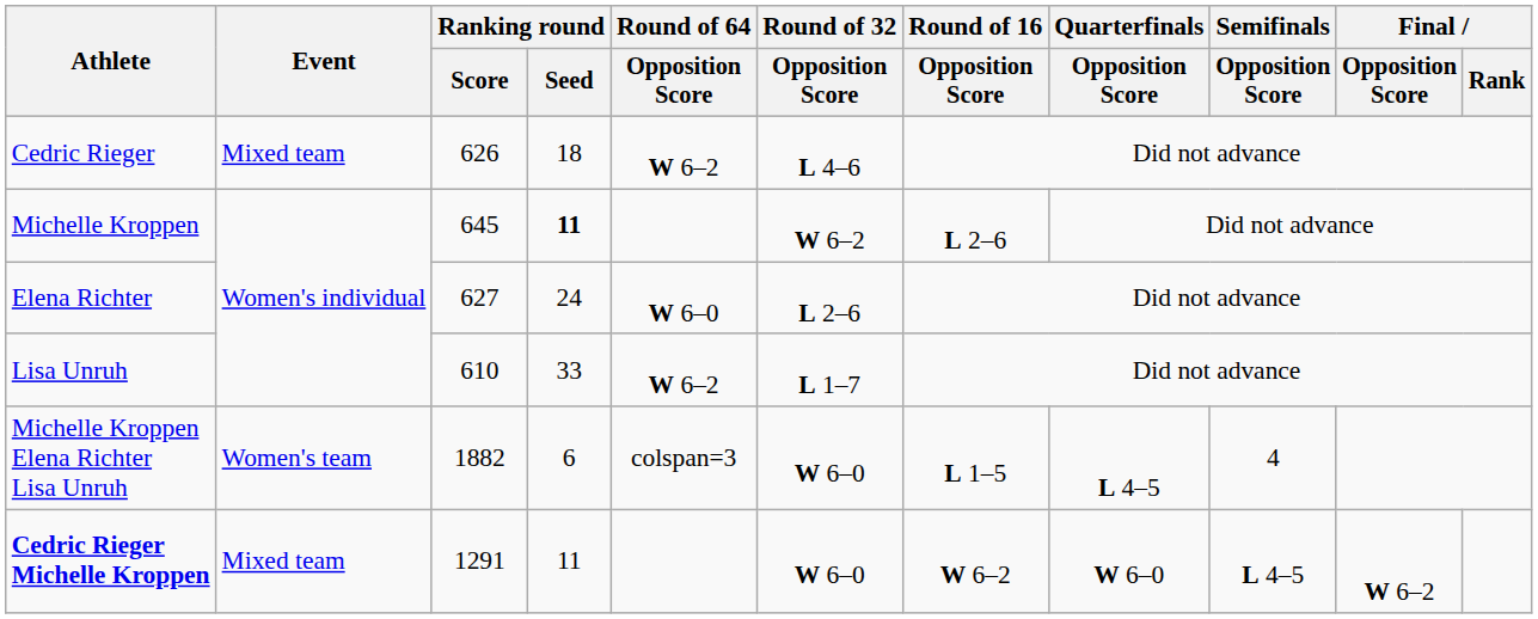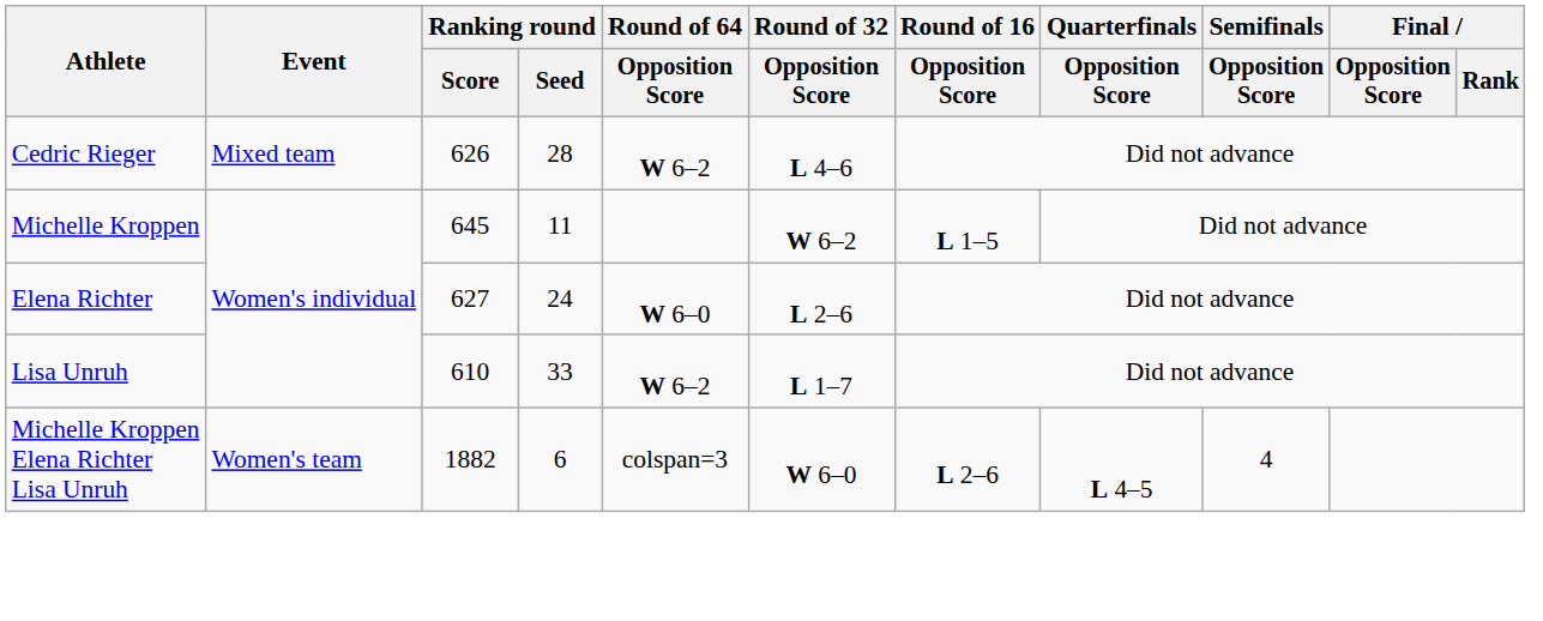Cedric Rieger | Ranking round / Seed: 18 -> 28
Michelle Kroppen | Ranking round / Seed: bold -> normal
Michelle Kroppen | Round of 16 / Opposition Score: L 2–6 -> L 1–5
Michelle Kroppen Elena Richter Lisa Unruh | Round of 16 / Opposition Score: L 1–5 -> L 2–6
- row: Cedric Rieger Michelle Kroppen | Mixed team | 1291 | 11 | W 6–0 | W 6–2 | W 6–0 | L 4–5 | W 6–2
